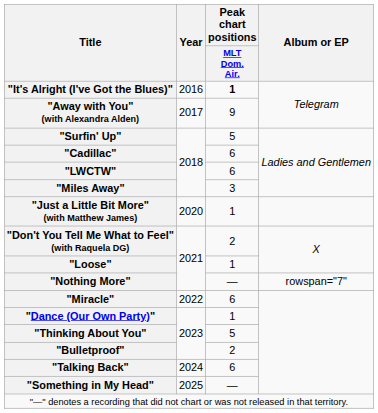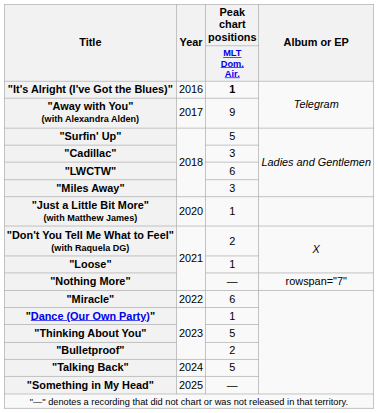"Cadillac" | Peak chart positions / MLT Dom. Air.: 6 -> 3
"Talking Back" | Peak chart positions / MLT Dom. Air.: 6 -> 5
